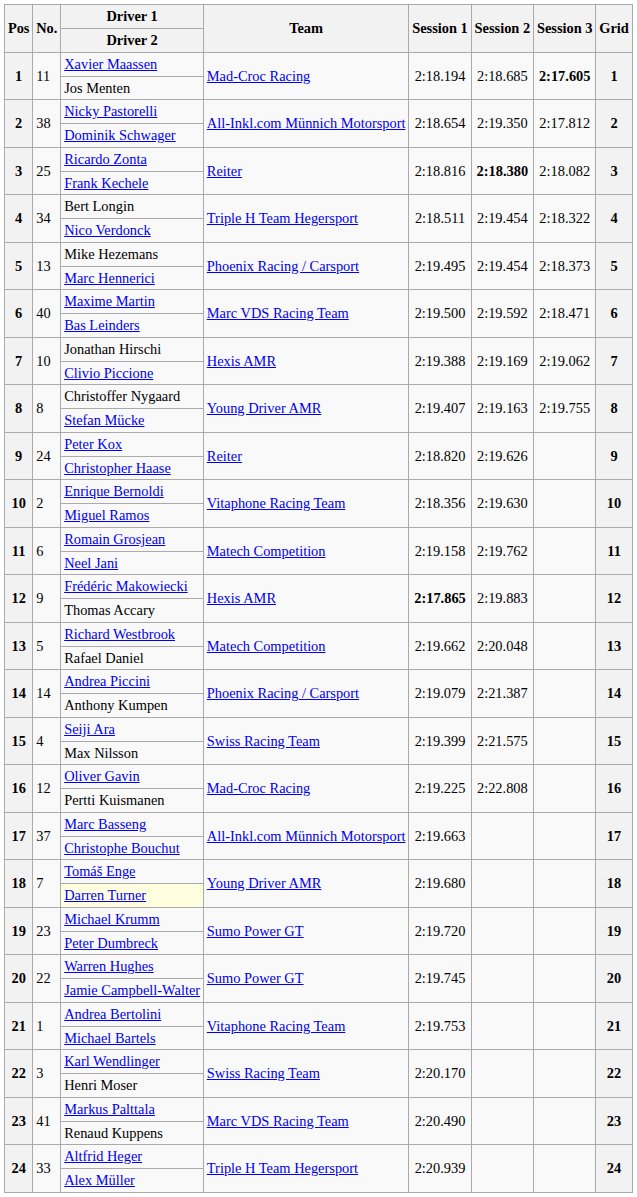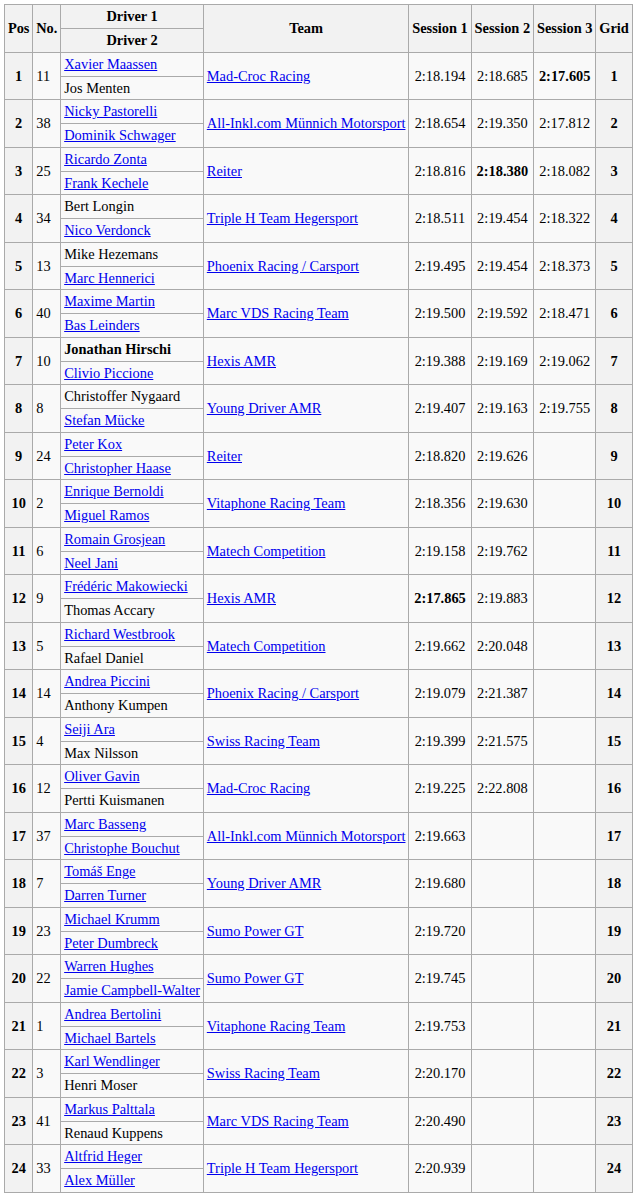Jonathan Hirschi | Driver 1 / Driver 2: normal -> bold
Darren Turner | Driver 1 / Driver 2: lightyellow background -> no background
